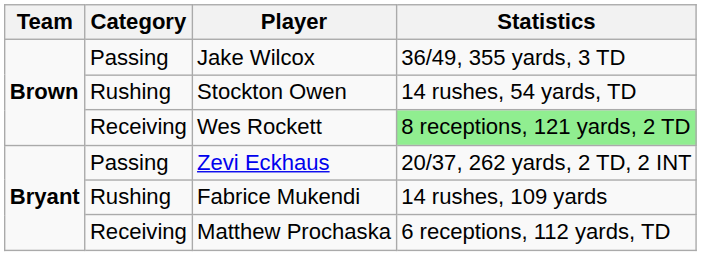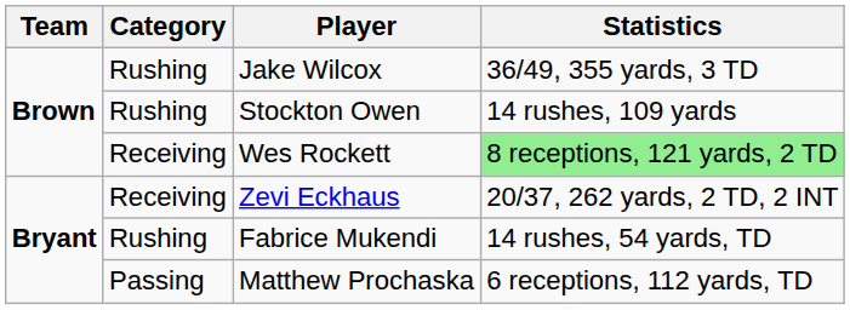Jake Wilcox | Category: Passing -> Rushing
Stockton Owen | Statistics: 14 rushes, 54 yards, TD -> 14 rushes, 109 yards
Zevi Eckhaus | Category: Passing -> Receiving
Fabrice Mukendi | Statistics: 14 rushes, 109 yards -> 14 rushes, 54 yards, TD
Matthew Prochaska | Category: Receiving -> Passing
